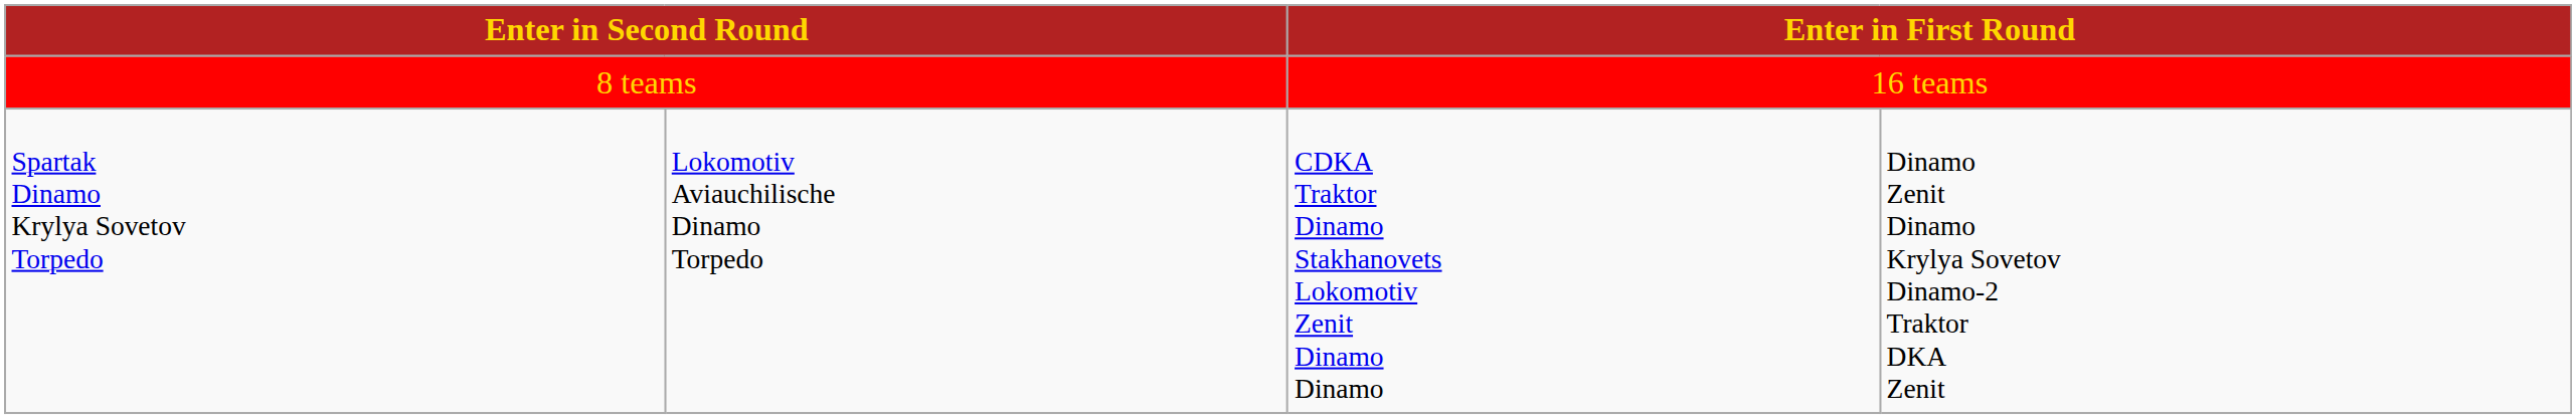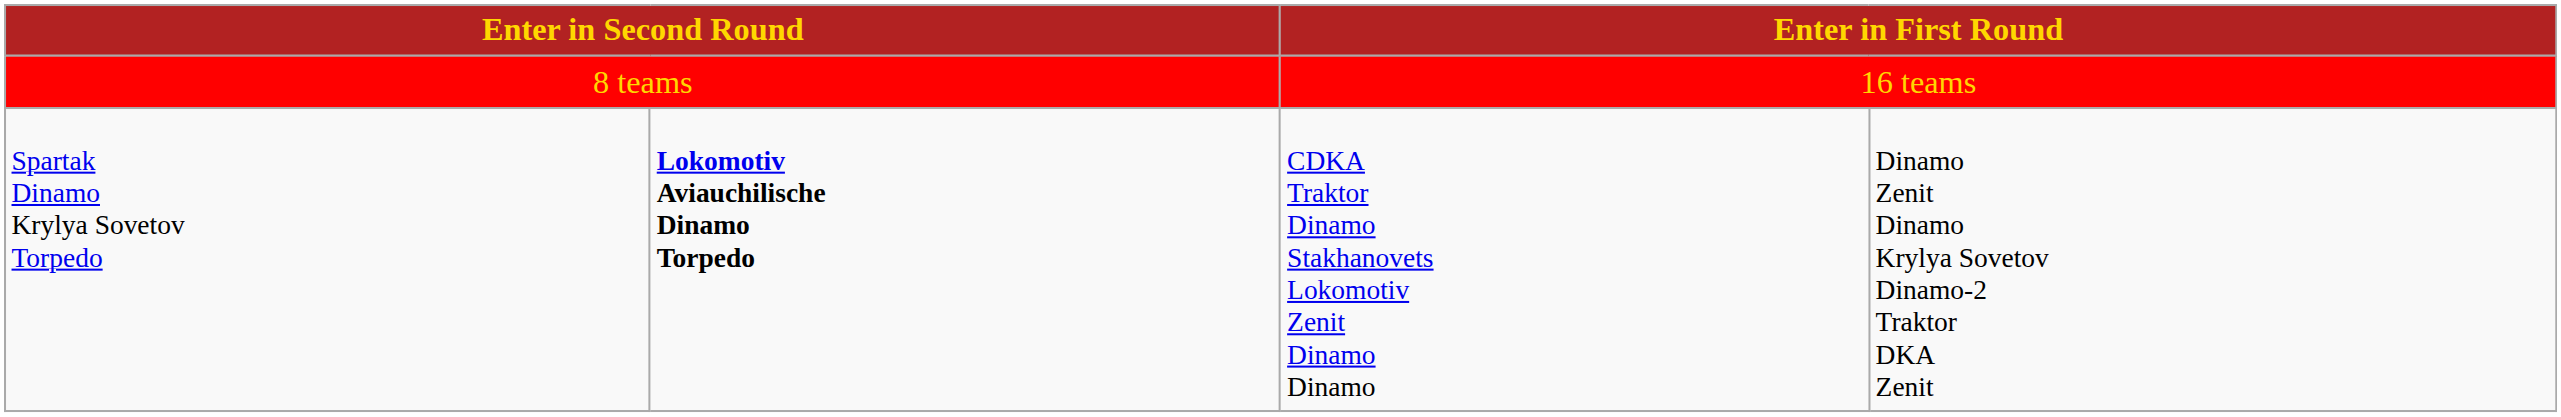Spartak Dinamo Krylya Sovetov Torpedo | column 2: normal -> bold
